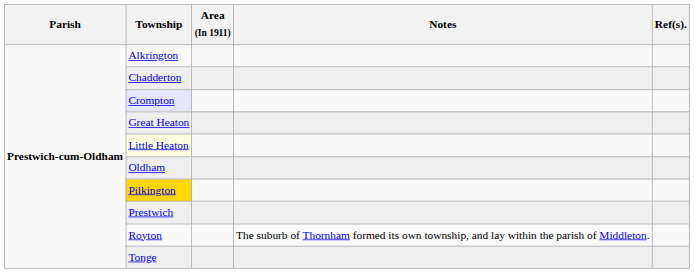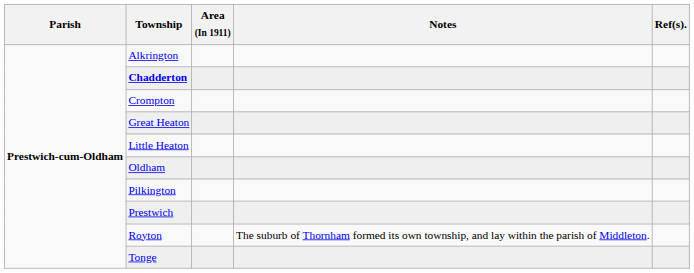Chadderton | Township: normal -> bold
Crompton | Township: lavender background -> no background
Little Heaton | Township: lightyellow background -> no background
Pilkington | Township: gold background -> no background
